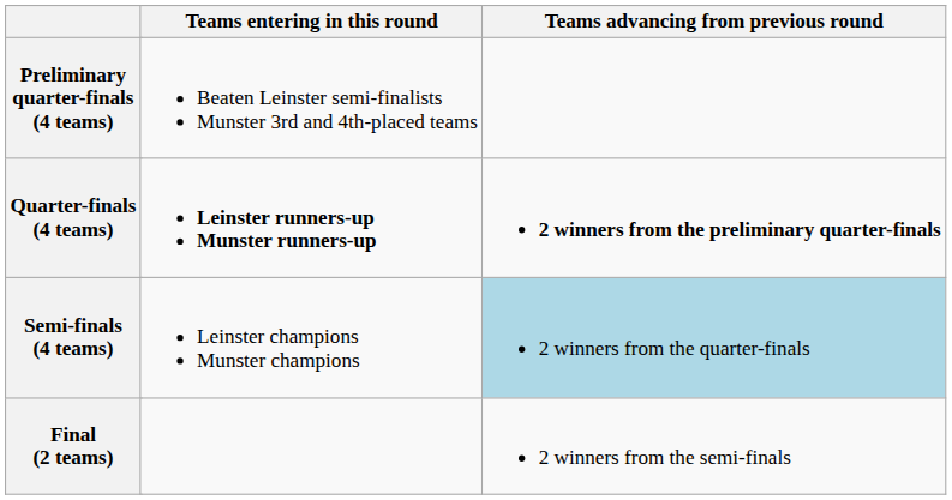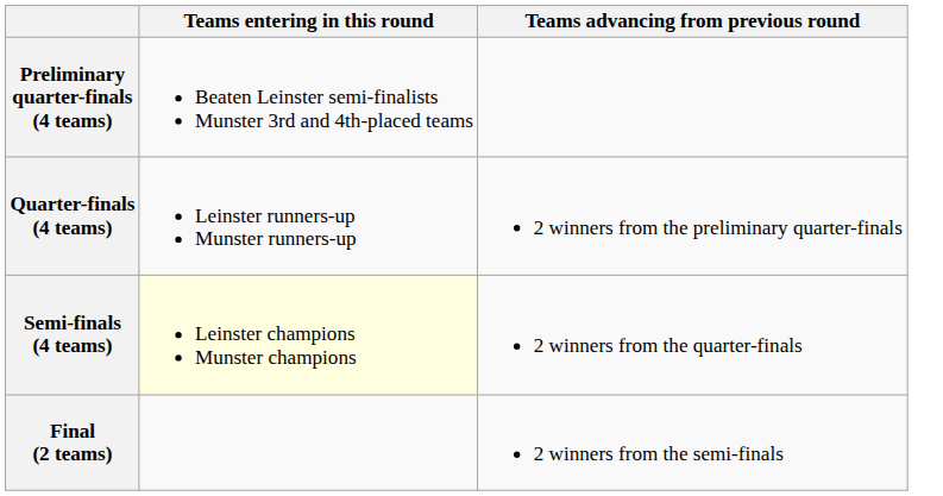Quarter-finals (4 teams) | Teams entering in this round: bold -> normal
Quarter-finals (4 teams) | Teams advancing from previous round: bold -> normal
Semi-finals (4 teams) | Teams entering in this round: no background -> lightyellow background
Semi-finals (4 teams) | Teams advancing from previous round: lightblue background -> no background
